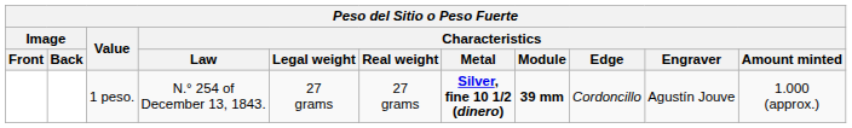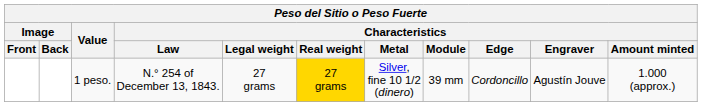1 peso. | Characteristics / Real weight: no background -> gold background
1 peso. | Characteristics / Metal: bold -> normal
1 peso. | Characteristics / Module: bold -> normal
